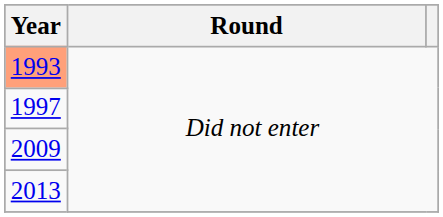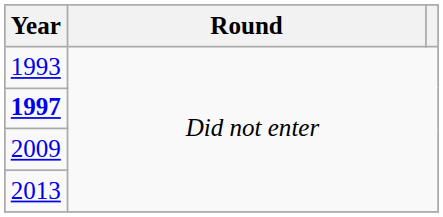1993 | Year: lightsalmon background -> no background
1997 | Year: normal -> bold
